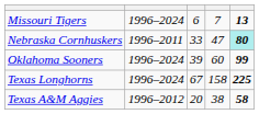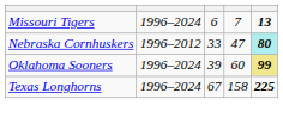Nebraska Cornhuskers | column 2: 1996–2011 -> 1996–2012
Oklahoma Sooners | column 5: no background -> khaki background
- row: Texas A&M Aggies | 1996–2012 | 20 | 38 | 58
